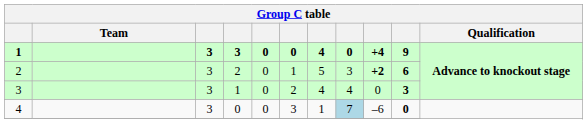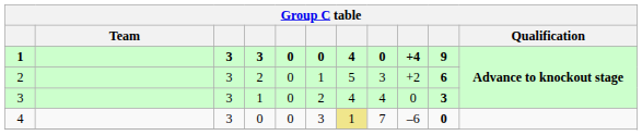row 4 | column 9: bold -> normal
row 6 | column 7: no background -> khaki background
row 6 | column 8: lightblue background -> no background
